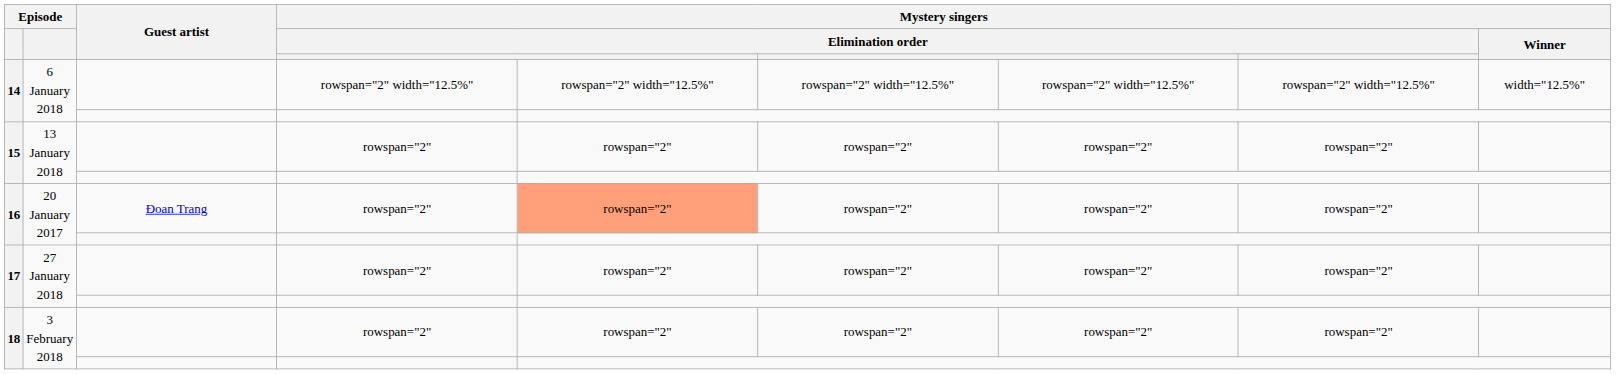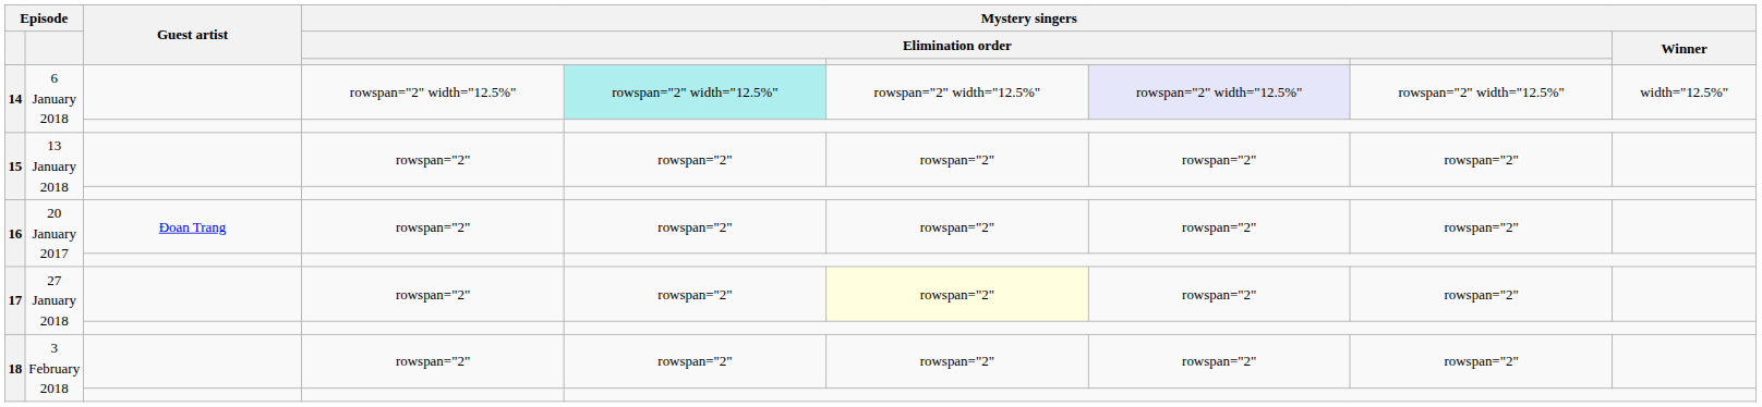14 / rowspan="2" width="12.5%" | column 5: no background -> paleturquoise background
14 / rowspan="2" width="12.5%" | column 7: no background -> lavender background
16 / rowspan="2" | column 5: lightsalmon background -> no background
17 / rowspan="2" | column 6: no background -> lightyellow background
